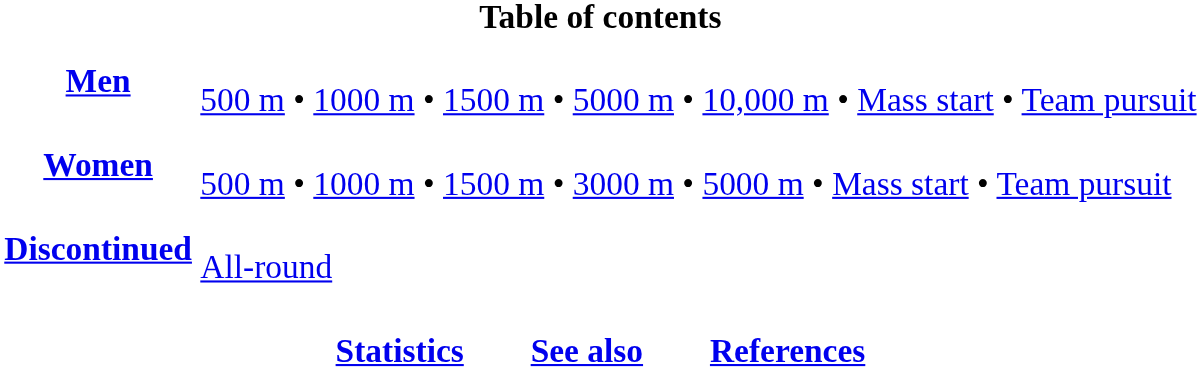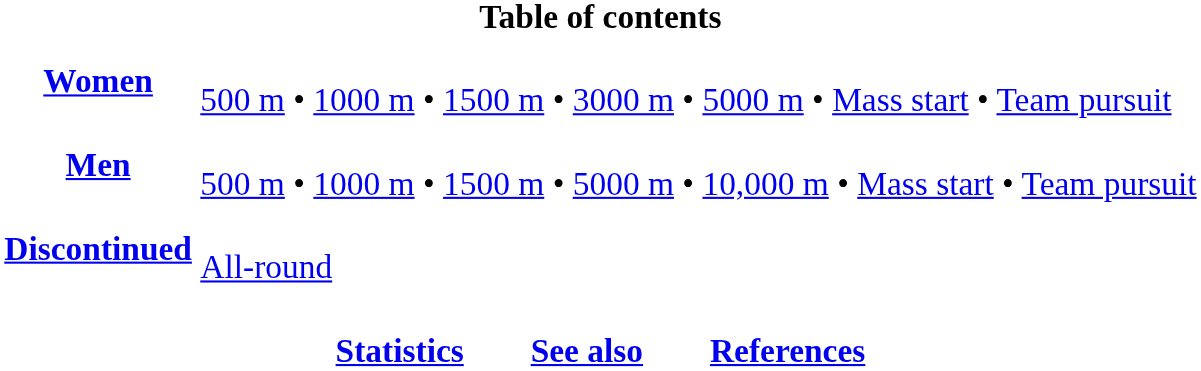rows swapped: Men <-> Women
